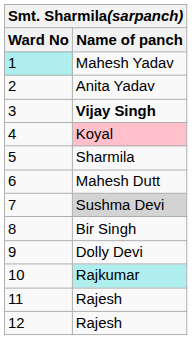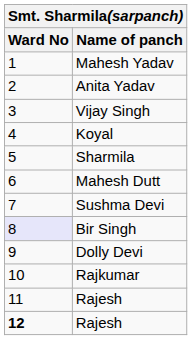row 3 | Ward No: paleturquoise background -> no background
row 5 | Name of panch: bold -> normal
row 6 | Name of panch: pink background -> no background
row 9 | Name of panch: lightgrey background -> no background
row 10 | Ward No: no background -> lavender background
row 12 | Name of panch: paleturquoise background -> no background
row 14 | Ward No: normal -> bold
